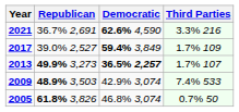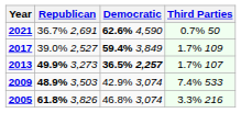2021 | Third Parties: 3.3% 216 -> 0.7% 50
2005 | Third Parties: 0.7% 50 -> 3.3% 216
